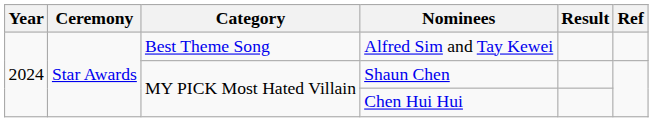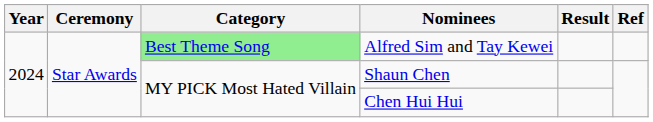Alfred Sim and Tay Kewei | Category: no background -> lightgreen background
